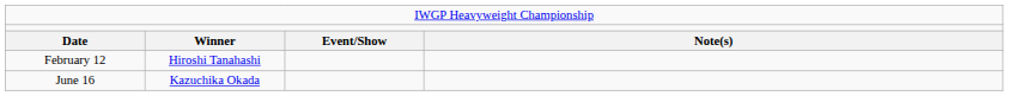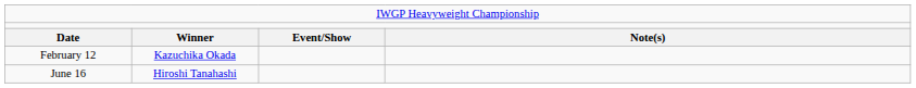February 12 | column 2: Hiroshi Tanahashi -> Kazuchika Okada
June 16 | column 2: Kazuchika Okada -> Hiroshi Tanahashi
